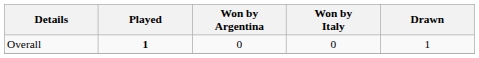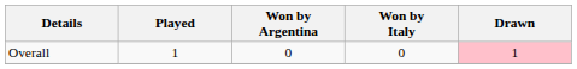row 2 | Played: bold -> normal
row 2 | Drawn: no background -> pink background
